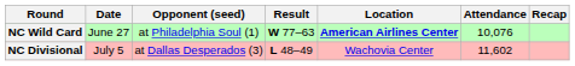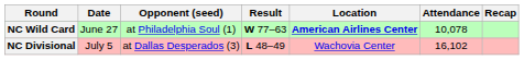NC Wild Card | Attendance: 10,076 -> 10,078
NC Divisional | Attendance: 11,602 -> 16,102
